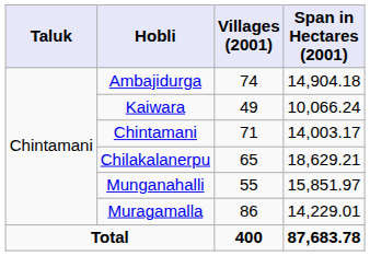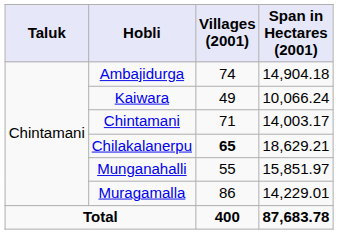Chilakalanerpu | Villages (2001): normal -> bold
